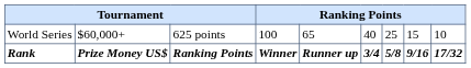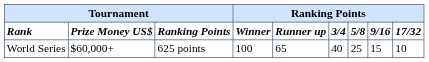rows swapped: Rank <-> World Series
